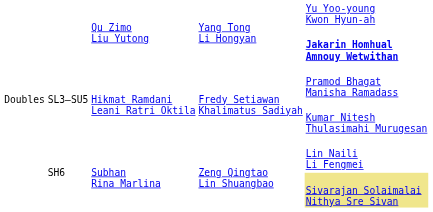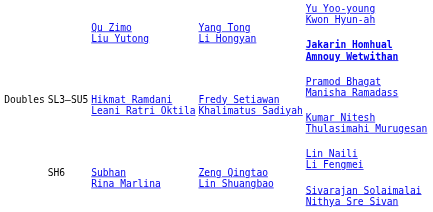row 6 | column 5: khaki background -> no background
